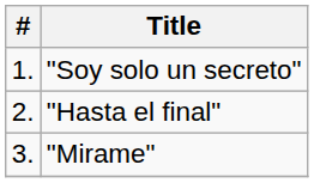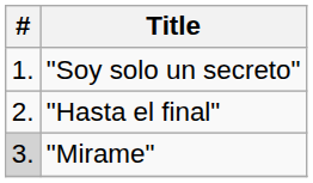"Mirame" | #: no background -> lightgrey background
